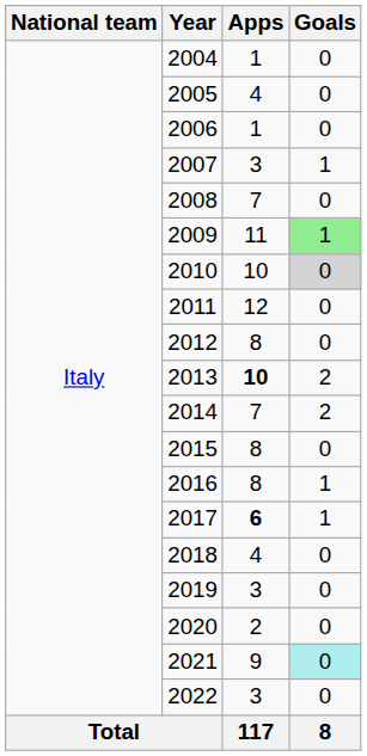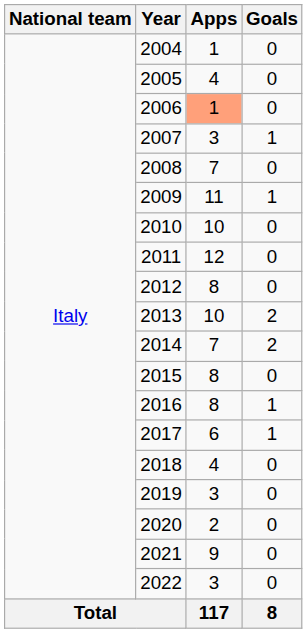2006 | Apps: no background -> lightsalmon background
2009 | Goals: lightgreen background -> no background
2010 | Goals: lightgrey background -> no background
2013 | Apps: bold -> normal
2017 | Apps: bold -> normal
2021 | Goals: paleturquoise background -> no background
